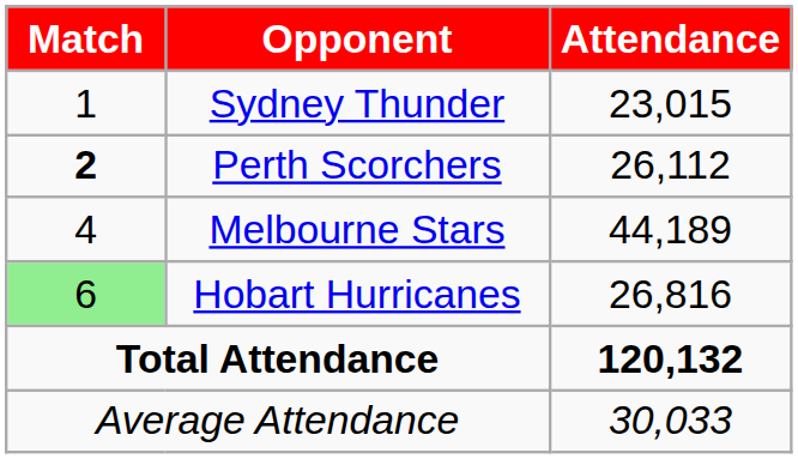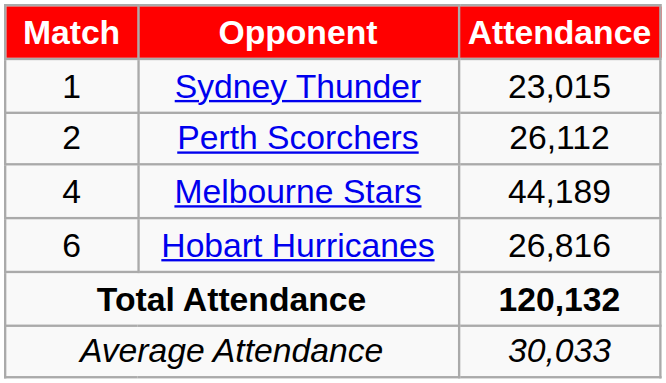Perth Scorchers | Match: bold -> normal
Hobart Hurricanes | Match: lightgreen background -> no background
